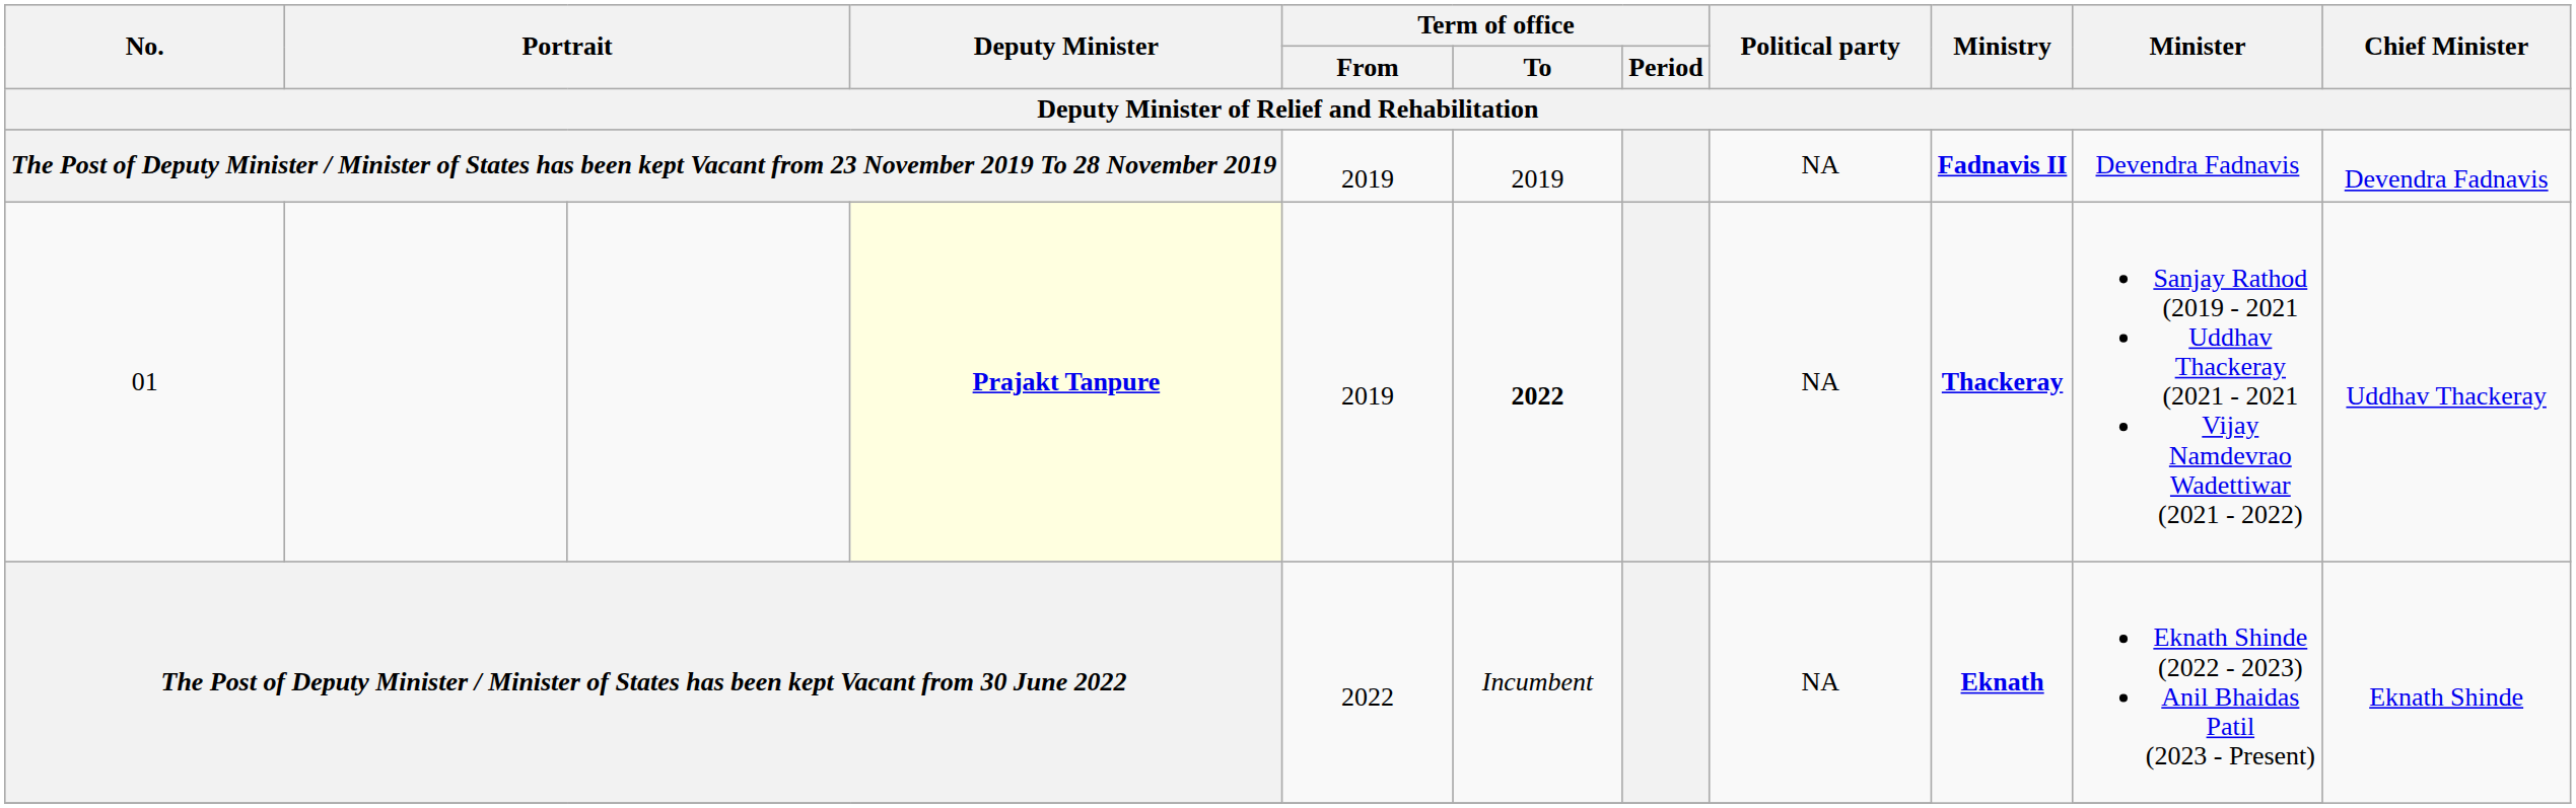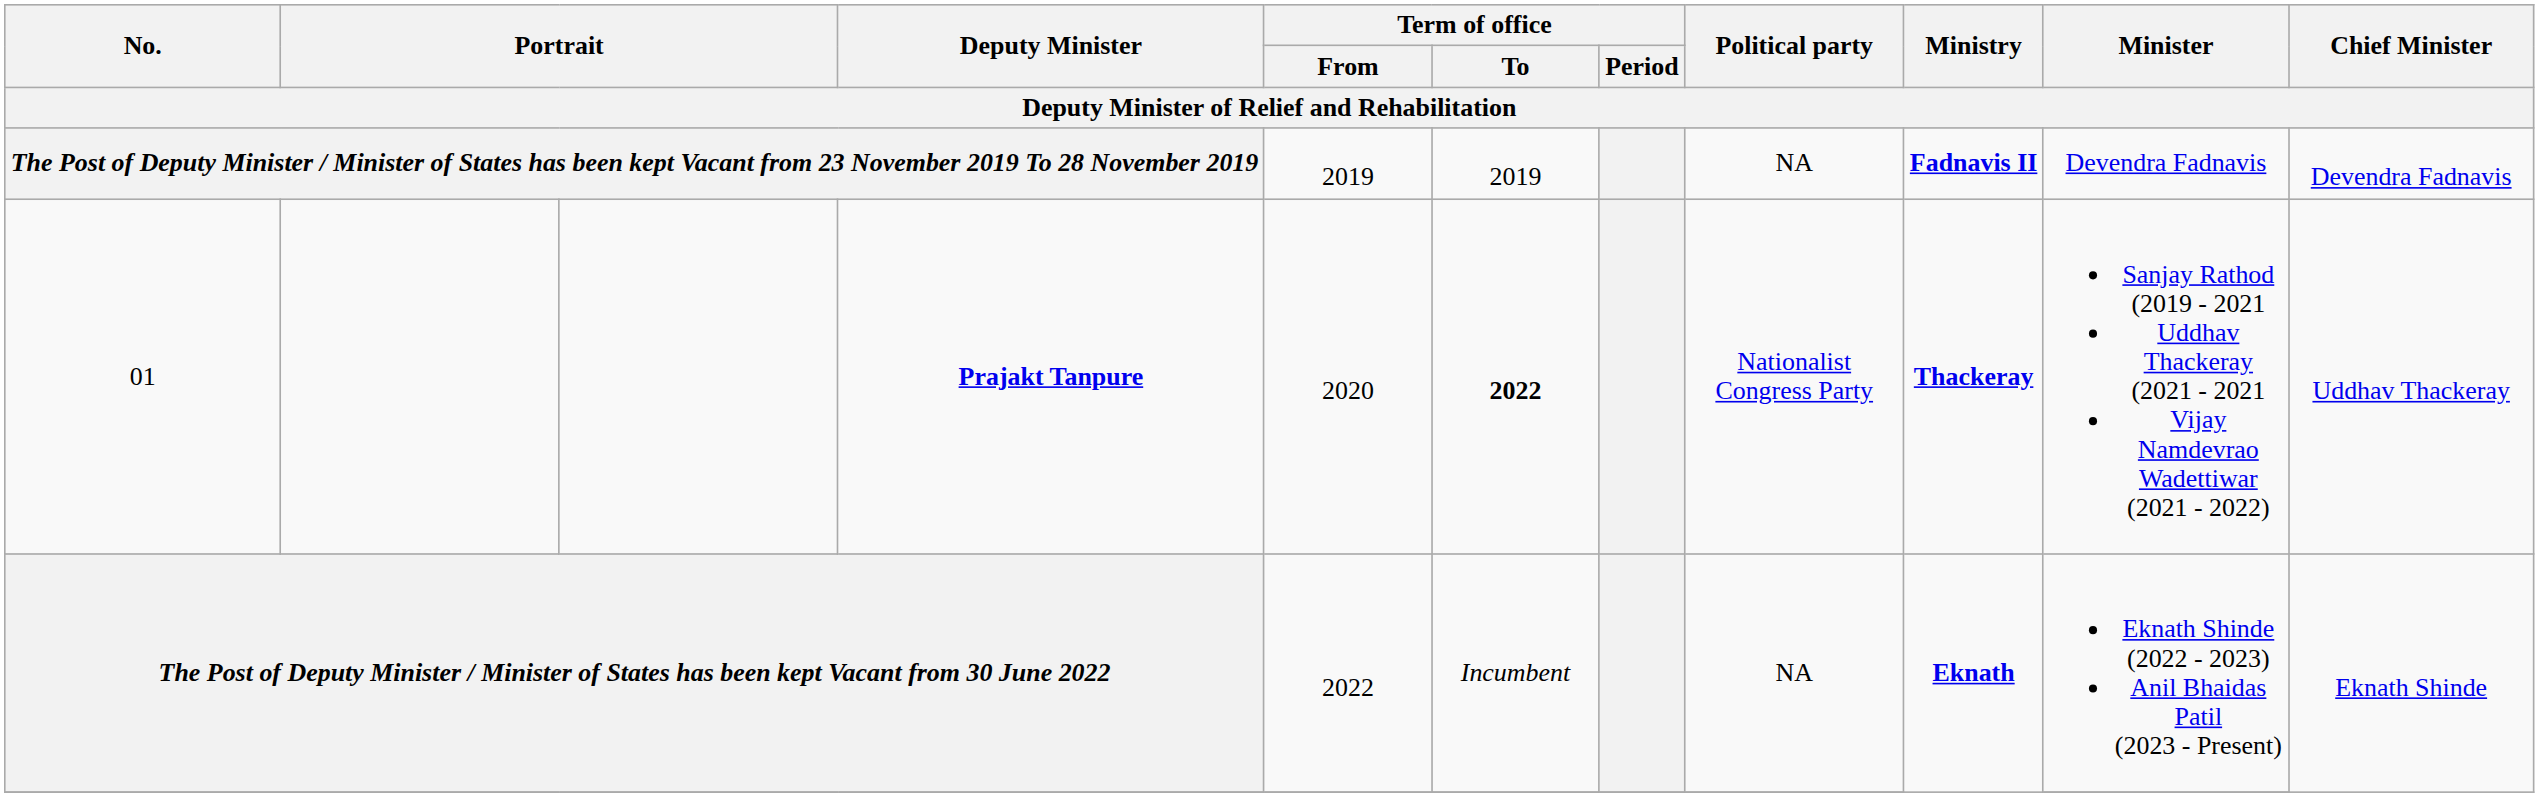01 | Deputy Minister: lightyellow background -> no background
01 | Term of office / From: 2019 -> 2020
01 | Political party: NA -> Nationalist Congress Party
